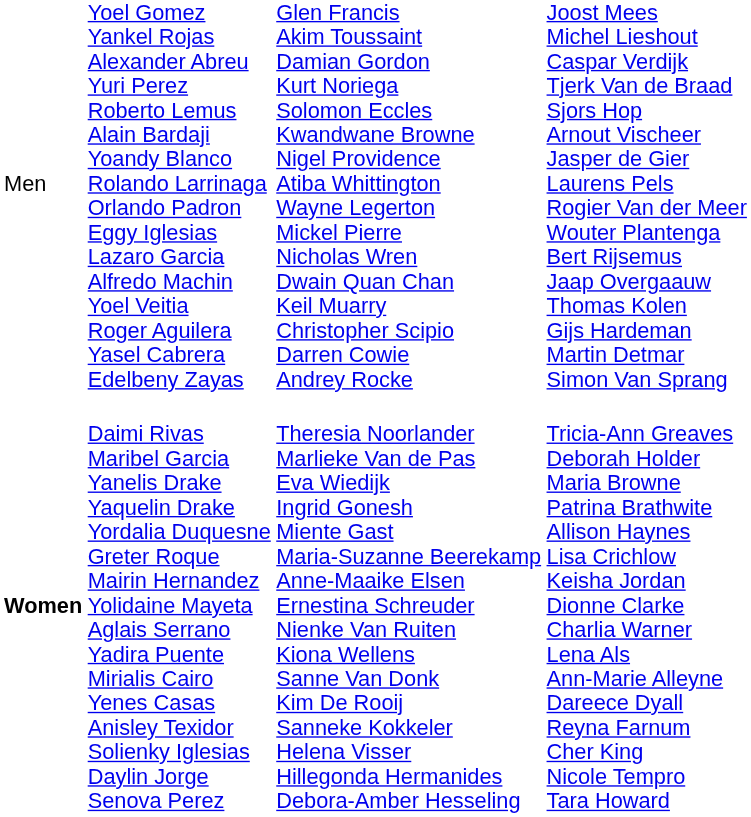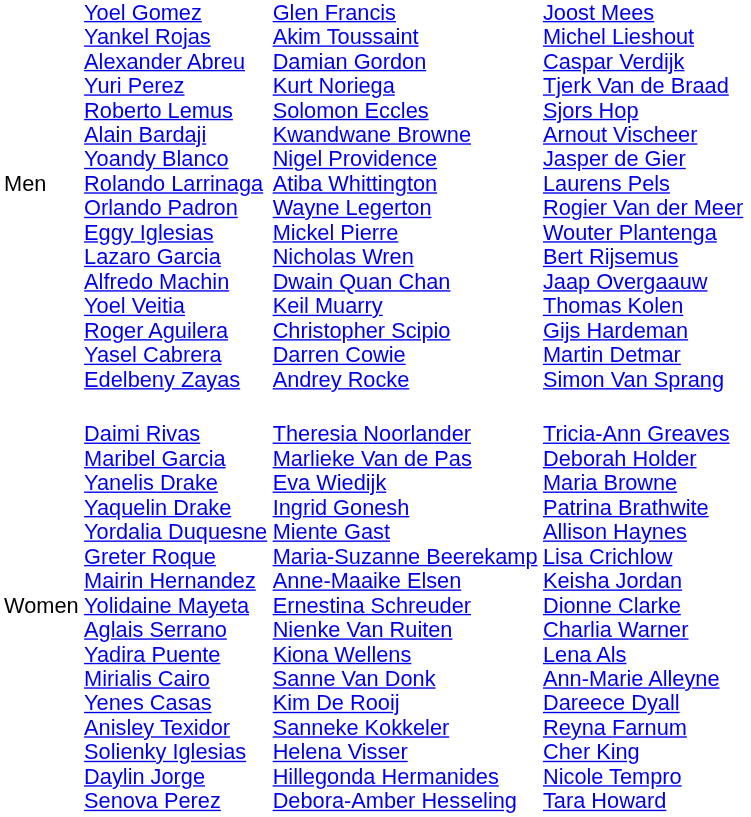Women | column 1: bold -> normal
